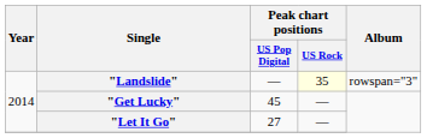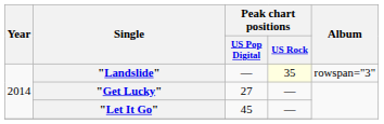"Get Lucky" | Peak chart positions / US Pop Digital: 45 -> 27
"Let It Go" | Peak chart positions / US Pop Digital: 27 -> 45
